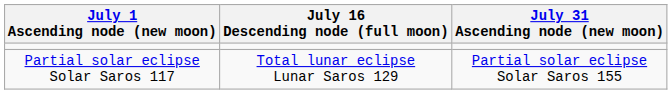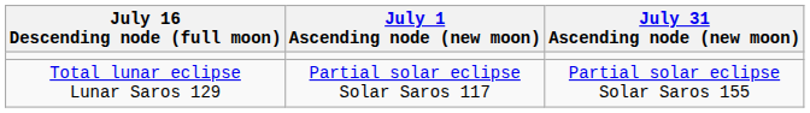columns swapped: July 1 Ascending node (new moon) <-> July 16 Descending node (full moon)
